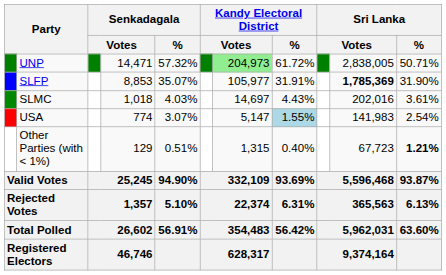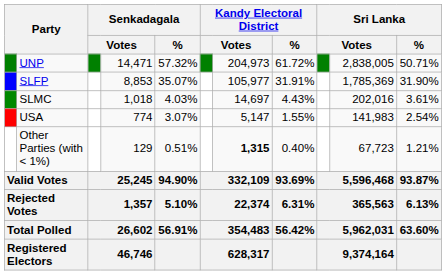UNP | column 7: lightgreen background -> no background
SLFP | column 10: bold -> normal
USA | Kandy Electoral District / %: lightblue background -> no background
Other Parties (with < 1%) | column 7: normal -> bold
Other Parties (with < 1%) | Sri Lanka / %: bold -> normal
